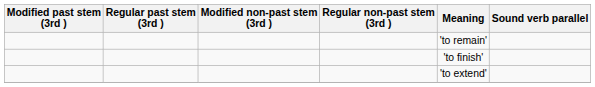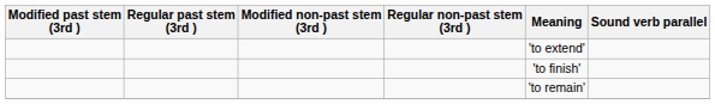row 2 | Meaning: 'to remain' -> 'to extend'
row 4 | Meaning: 'to extend' -> 'to remain'
